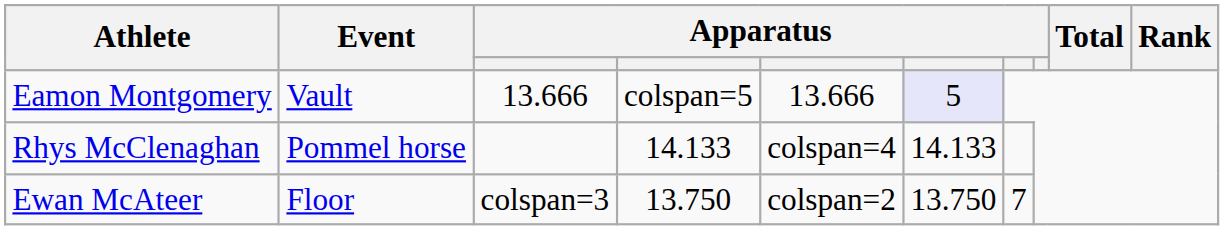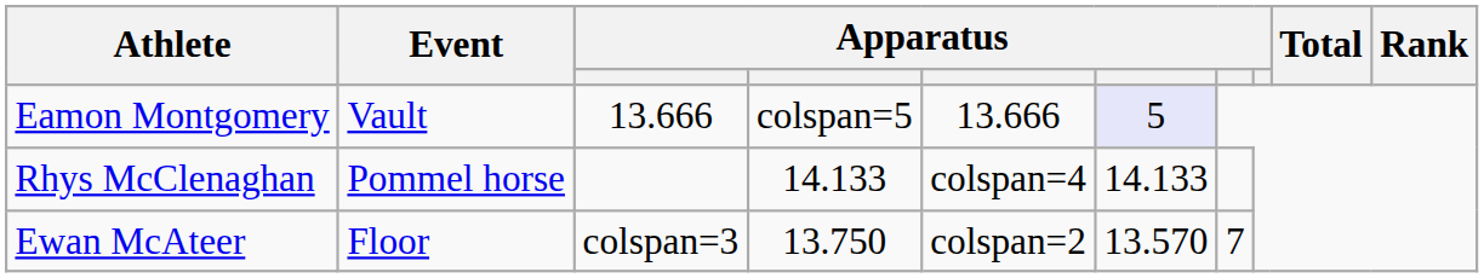Ewan McAteer | column 6: 13.750 -> 13.570
